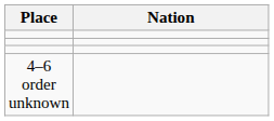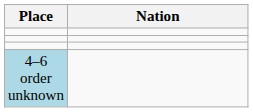row 5 | Place: no background -> lightblue background
